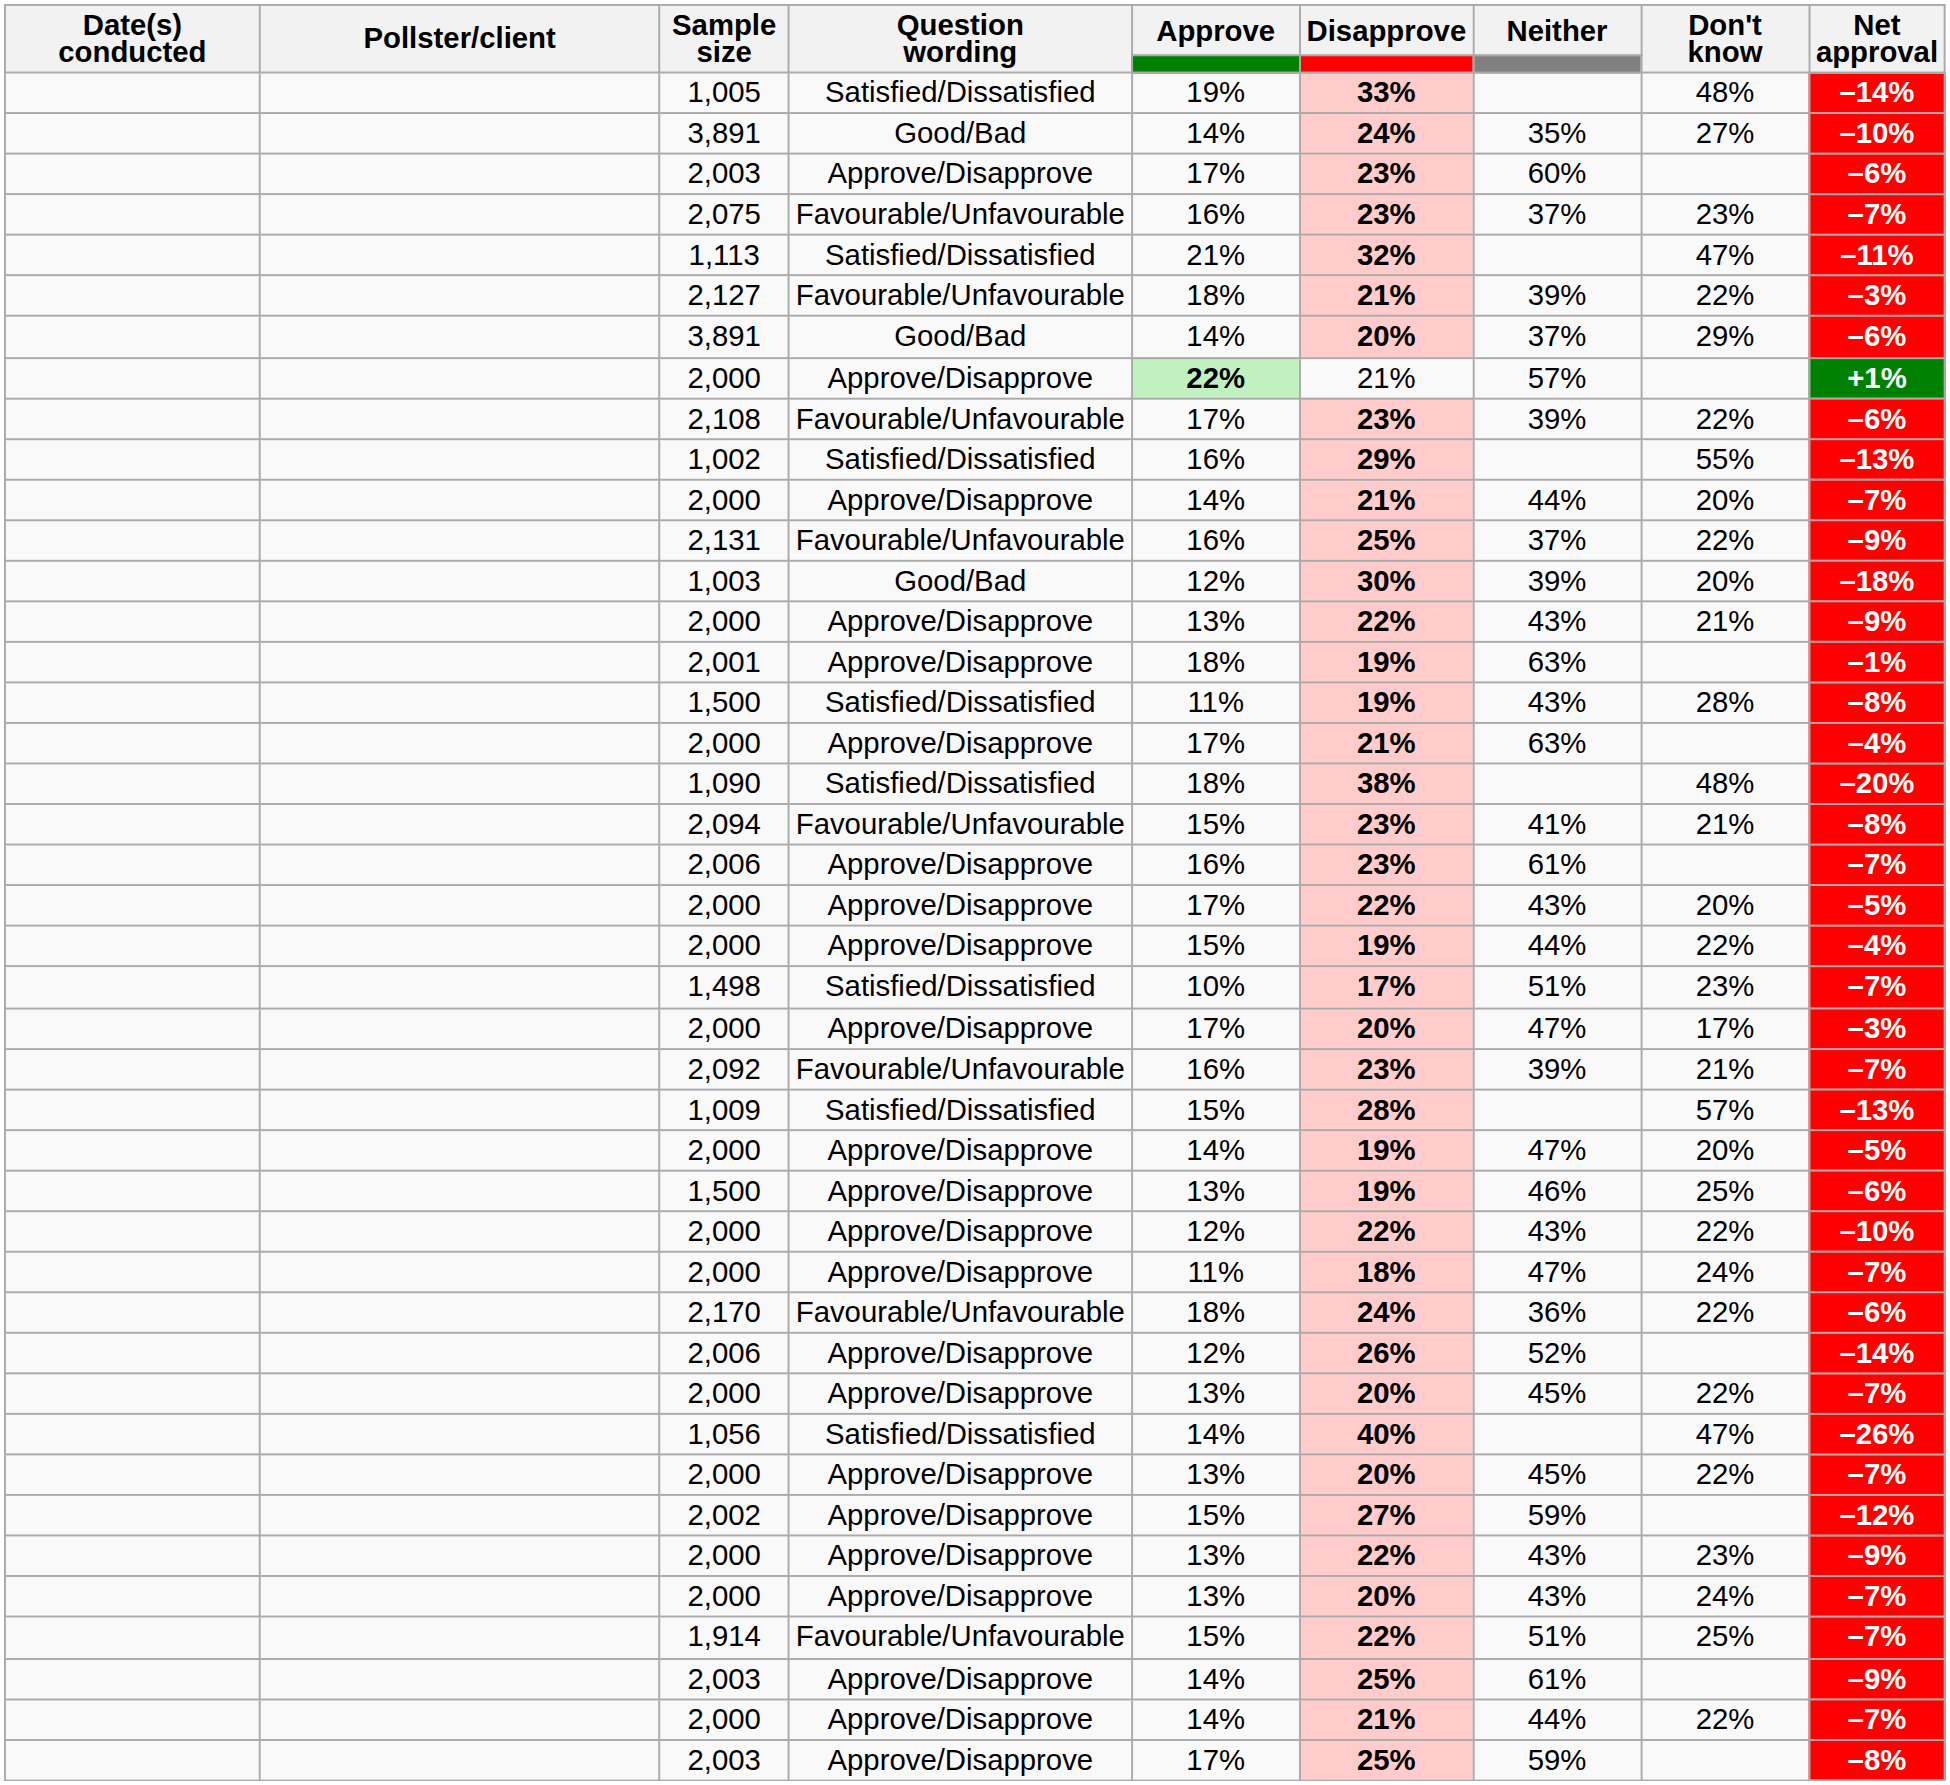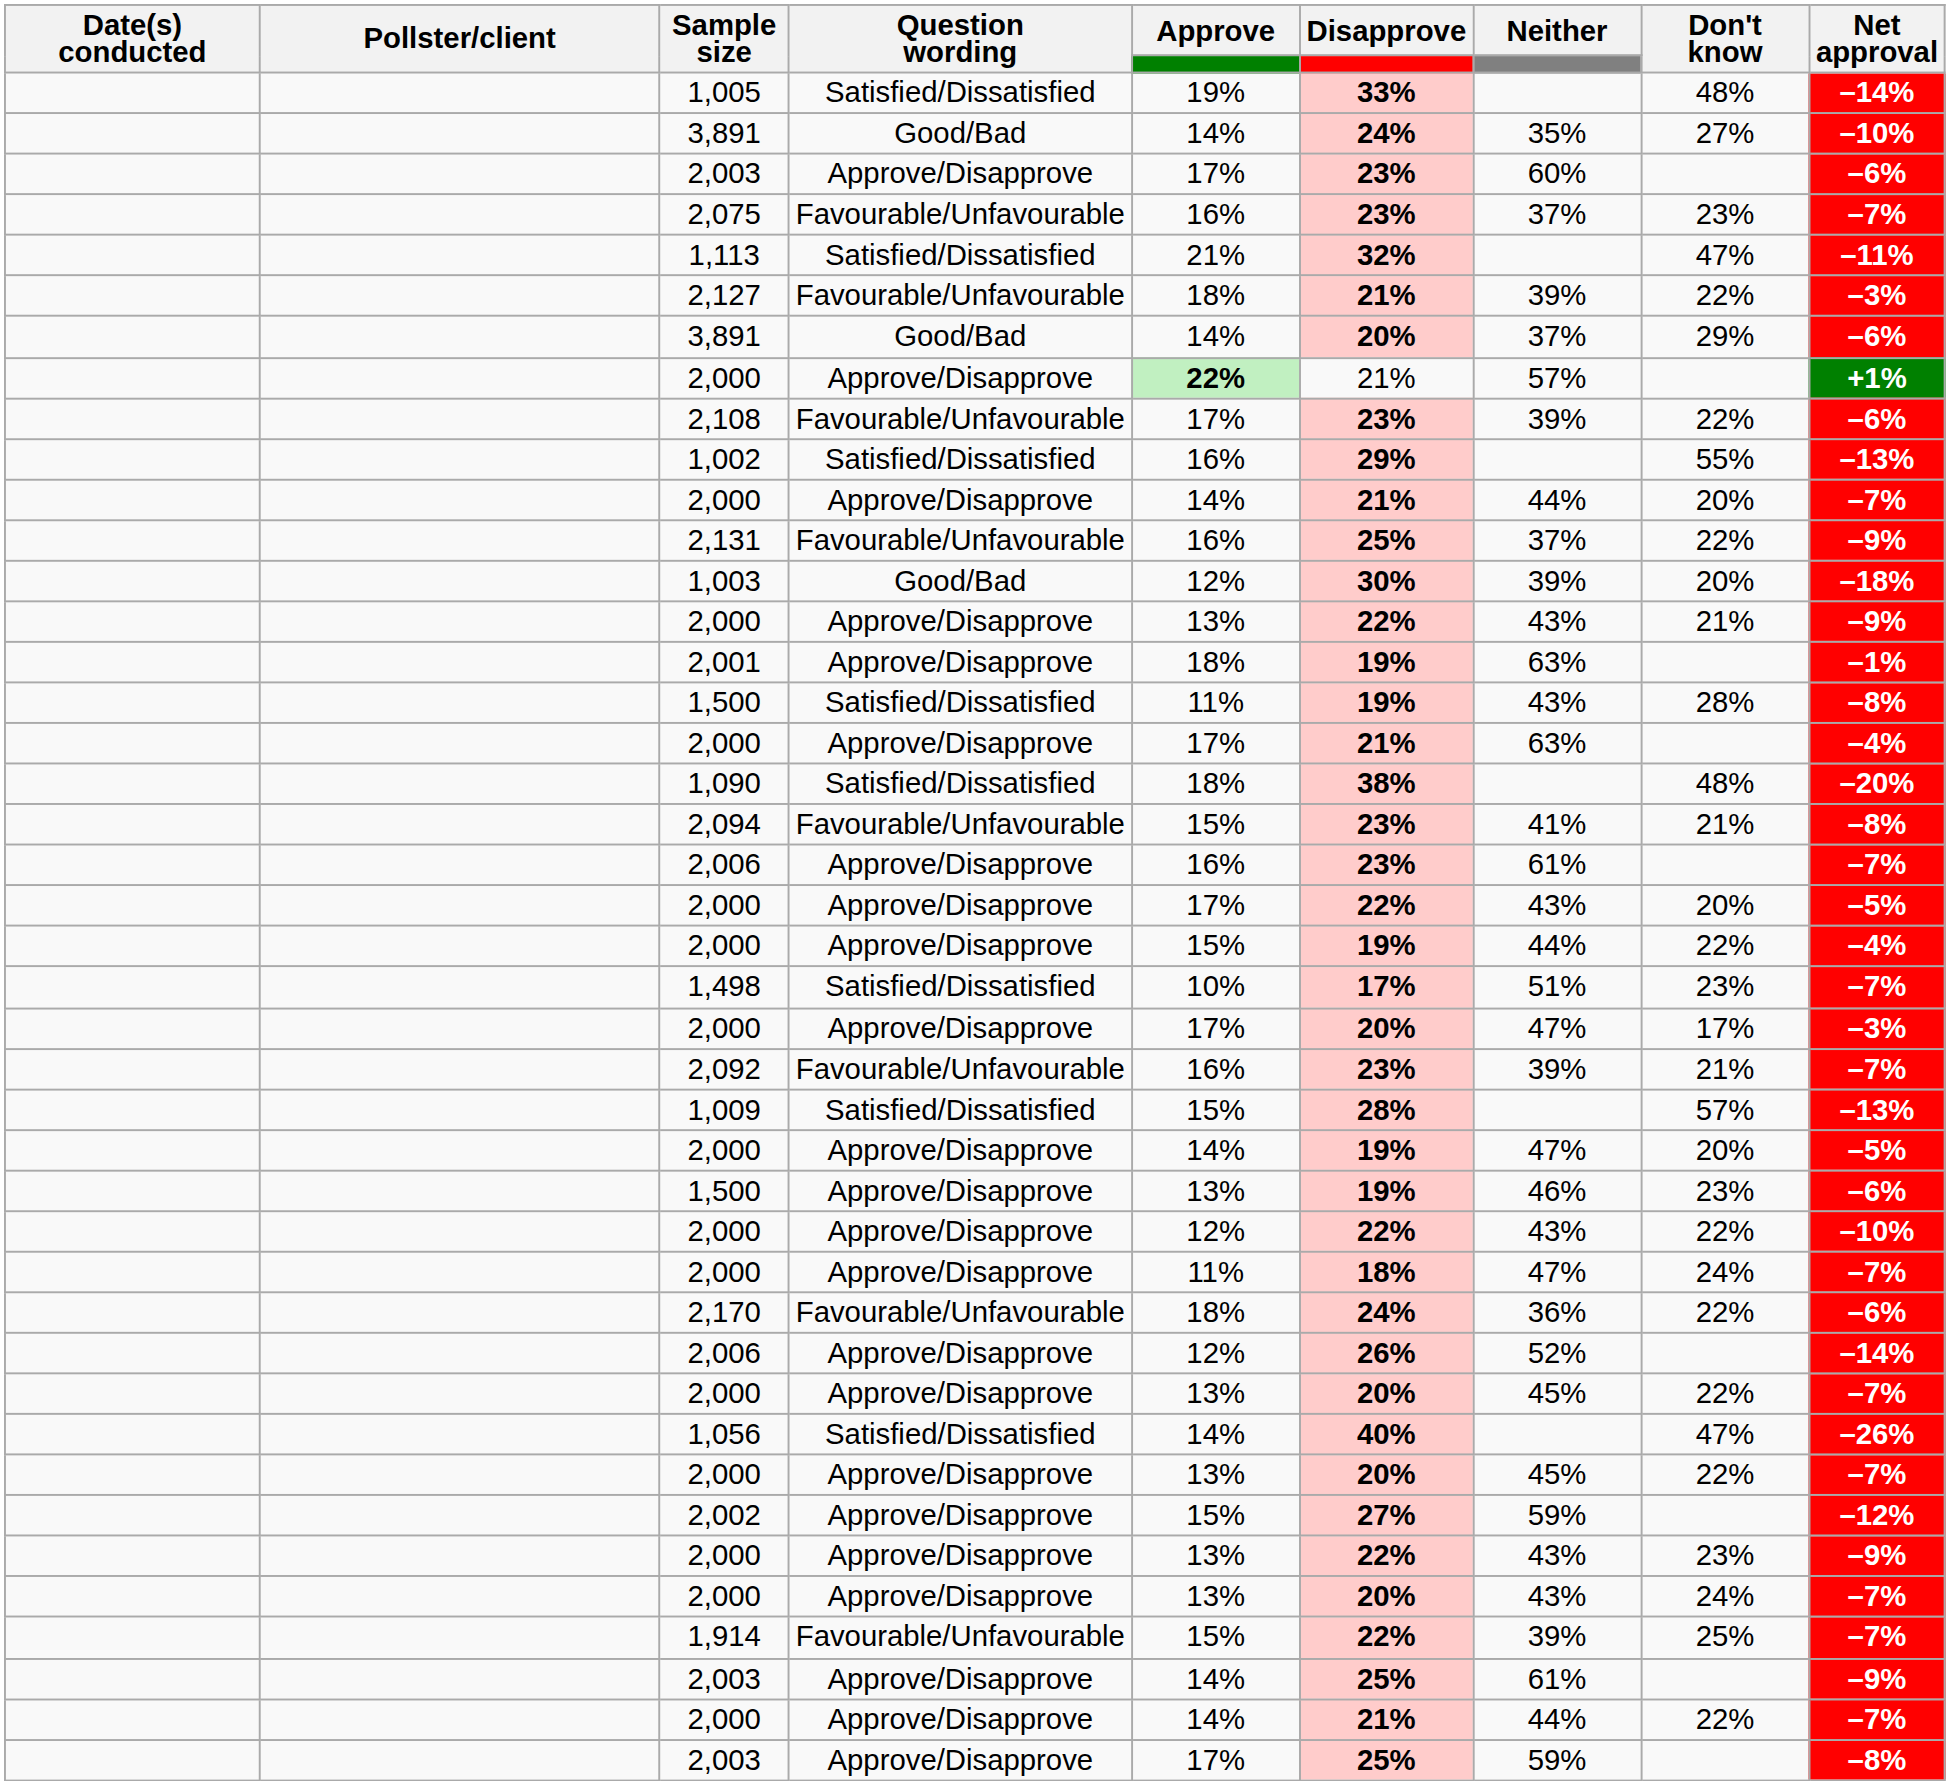1,500 / Approve/Disapprove | Don't know: 25% -> 23%
1,914 | Neither: 51% -> 39%
